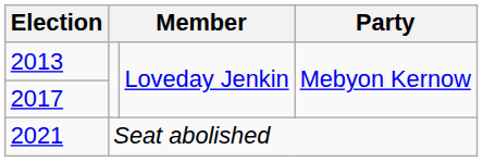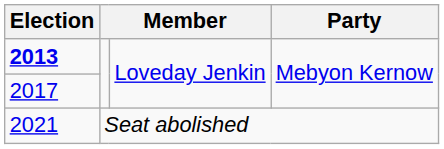2013 | Election: normal -> bold
